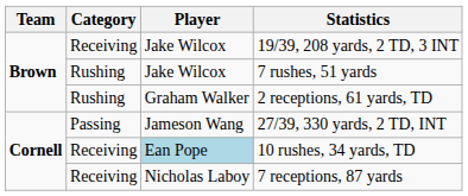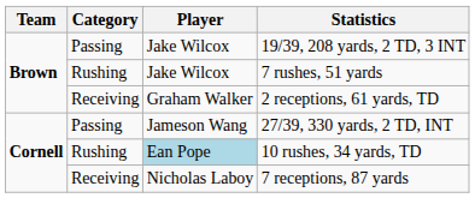19/39, 208 yards, 2 TD, 3 INT | Category: Receiving -> Passing
2 receptions, 61 yards, TD | Category: Rushing -> Receiving
10 rushes, 34 yards, TD | Category: Receiving -> Rushing
